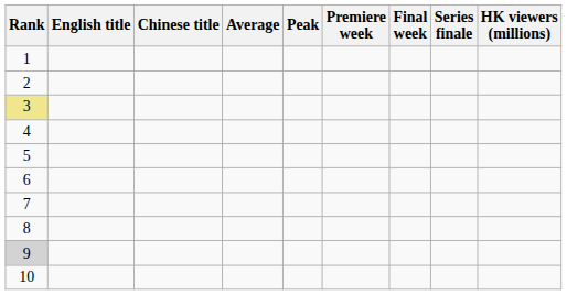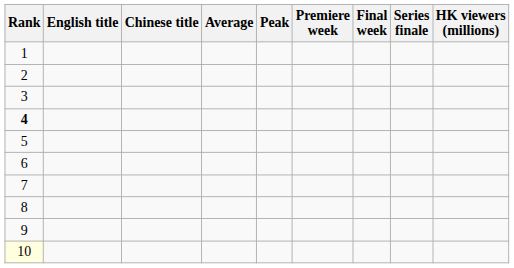3 | Rank: khaki background -> no background
4 | Rank: normal -> bold
9 | Rank: lightgrey background -> no background
10 | Rank: no background -> lightyellow background
